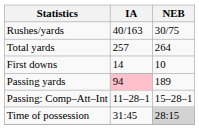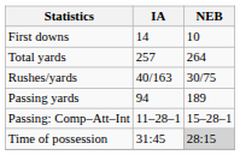rows swapped: First downs <-> Rushes/yards
Passing yards | IA: pink background -> no background
